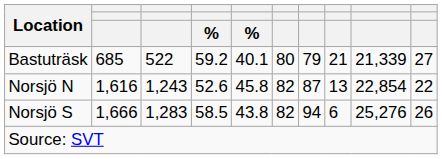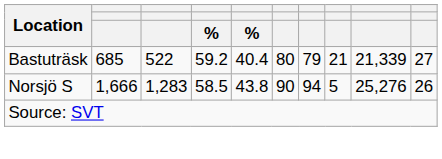Bastuträsk | column 5: 40.1 -> 40.4
- row: Norsjö N | 1,616 | 1,243 | 52.6 | 45.8 | 82 | 87 | 13 | 22,854 | 22
Norsjö S | column 6: 82 -> 90
Norsjö S | column 8: 6 -> 5
